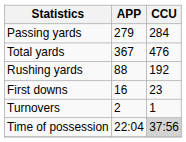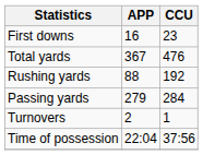rows swapped: First downs <-> Passing yards
Time of possession | CCU: lightgrey background -> no background
